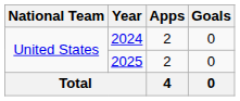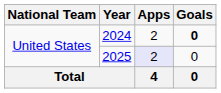2024 | Goals: normal -> bold
2025 | Apps: no background -> lavender background
